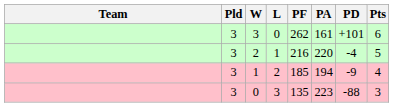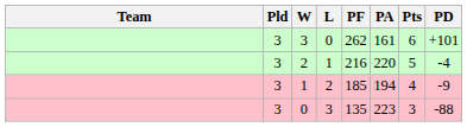columns swapped: PD <-> Pts
